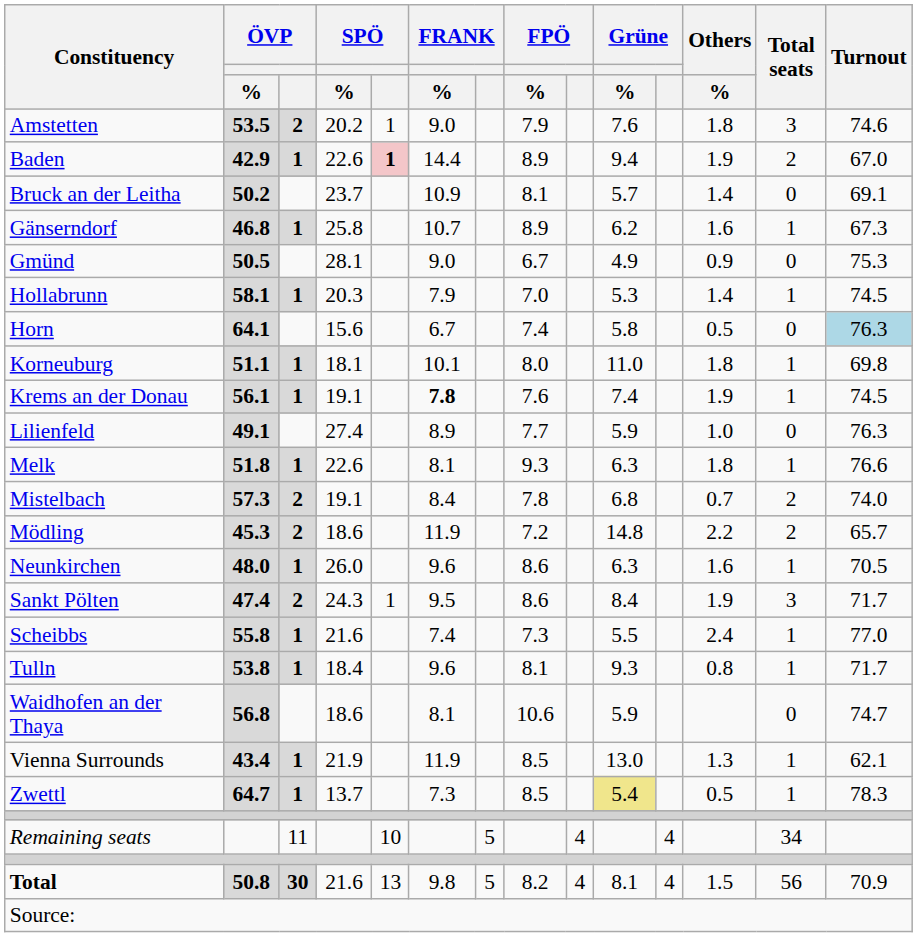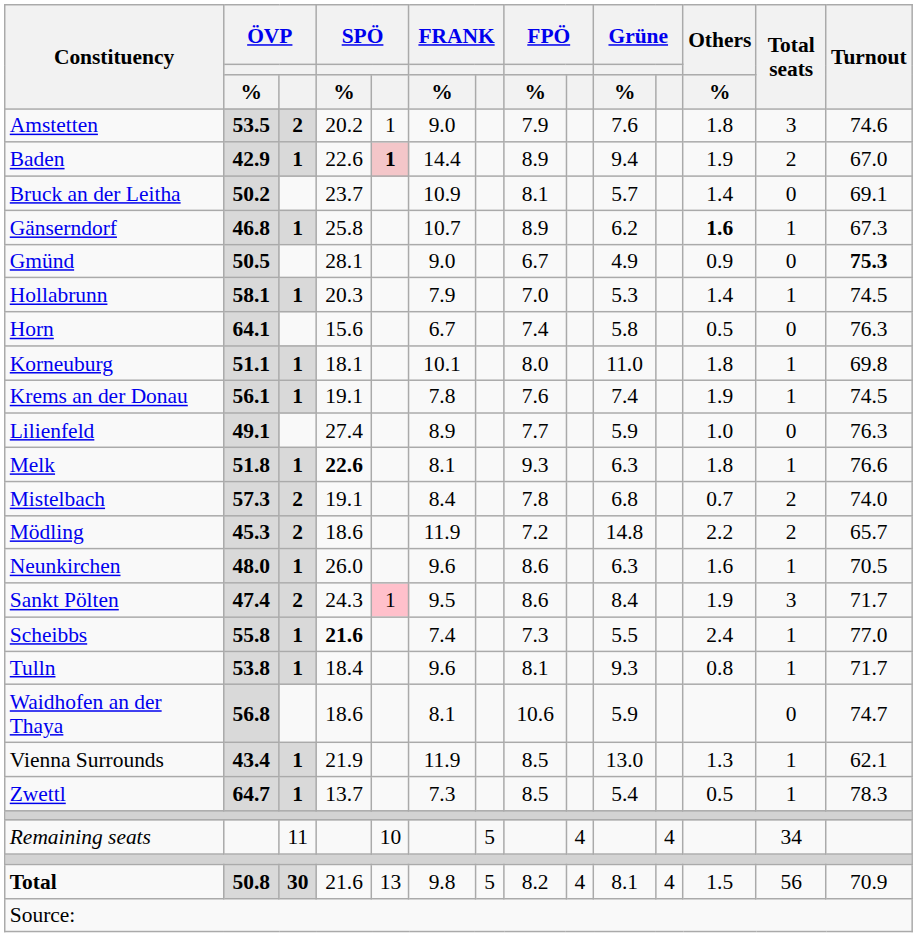Gänserndorf | Others / %: normal -> bold
Gmünd | Turnout: normal -> bold
Horn | Turnout: lightblue background -> no background
Krems an der Donau | FRANK / %: bold -> normal
Melk | SPÖ / %: normal -> bold
Sankt Pölten | SPÖ: no background -> pink background
Scheibbs | SPÖ / %: normal -> bold
Zwettl | Grüne / %: khaki background -> no background
